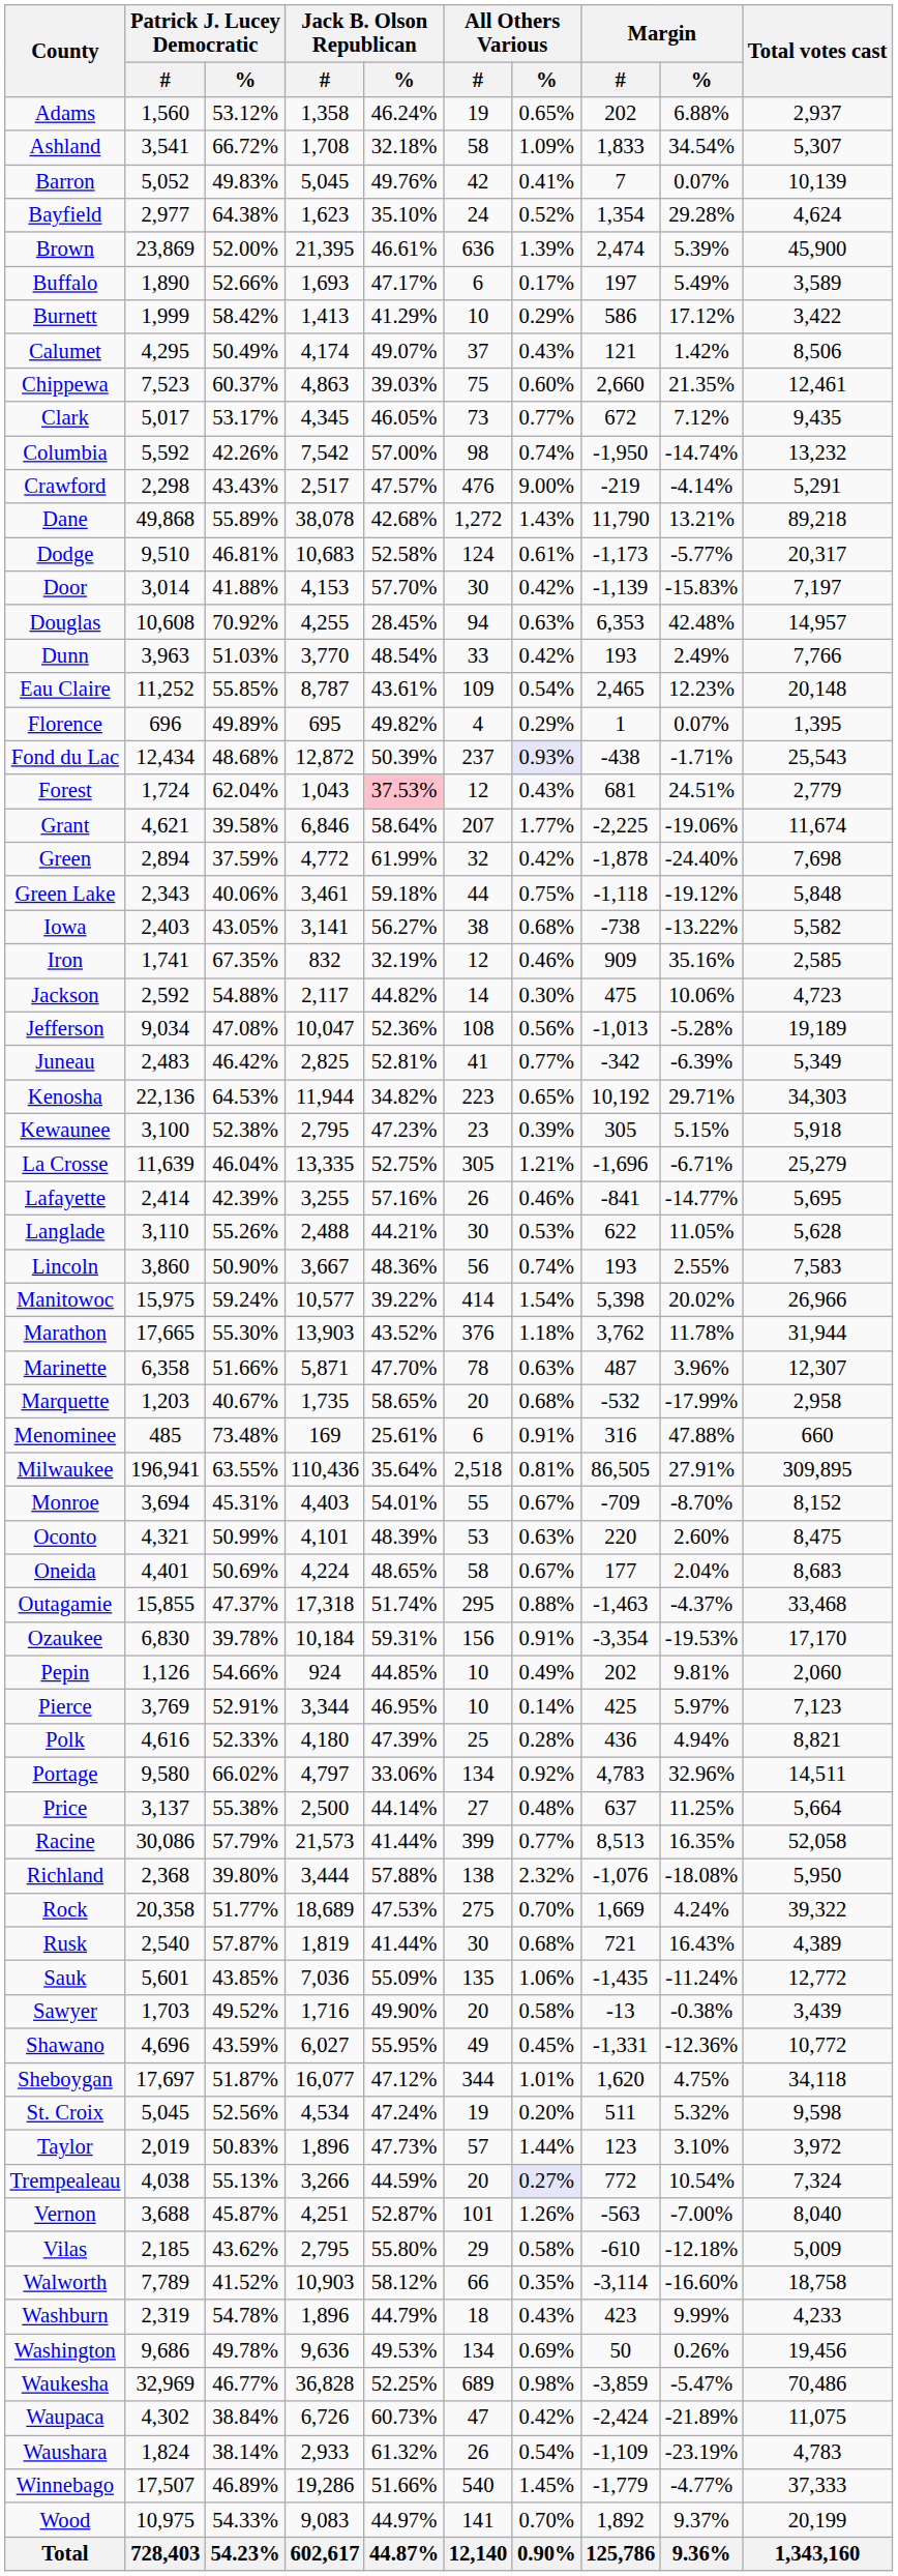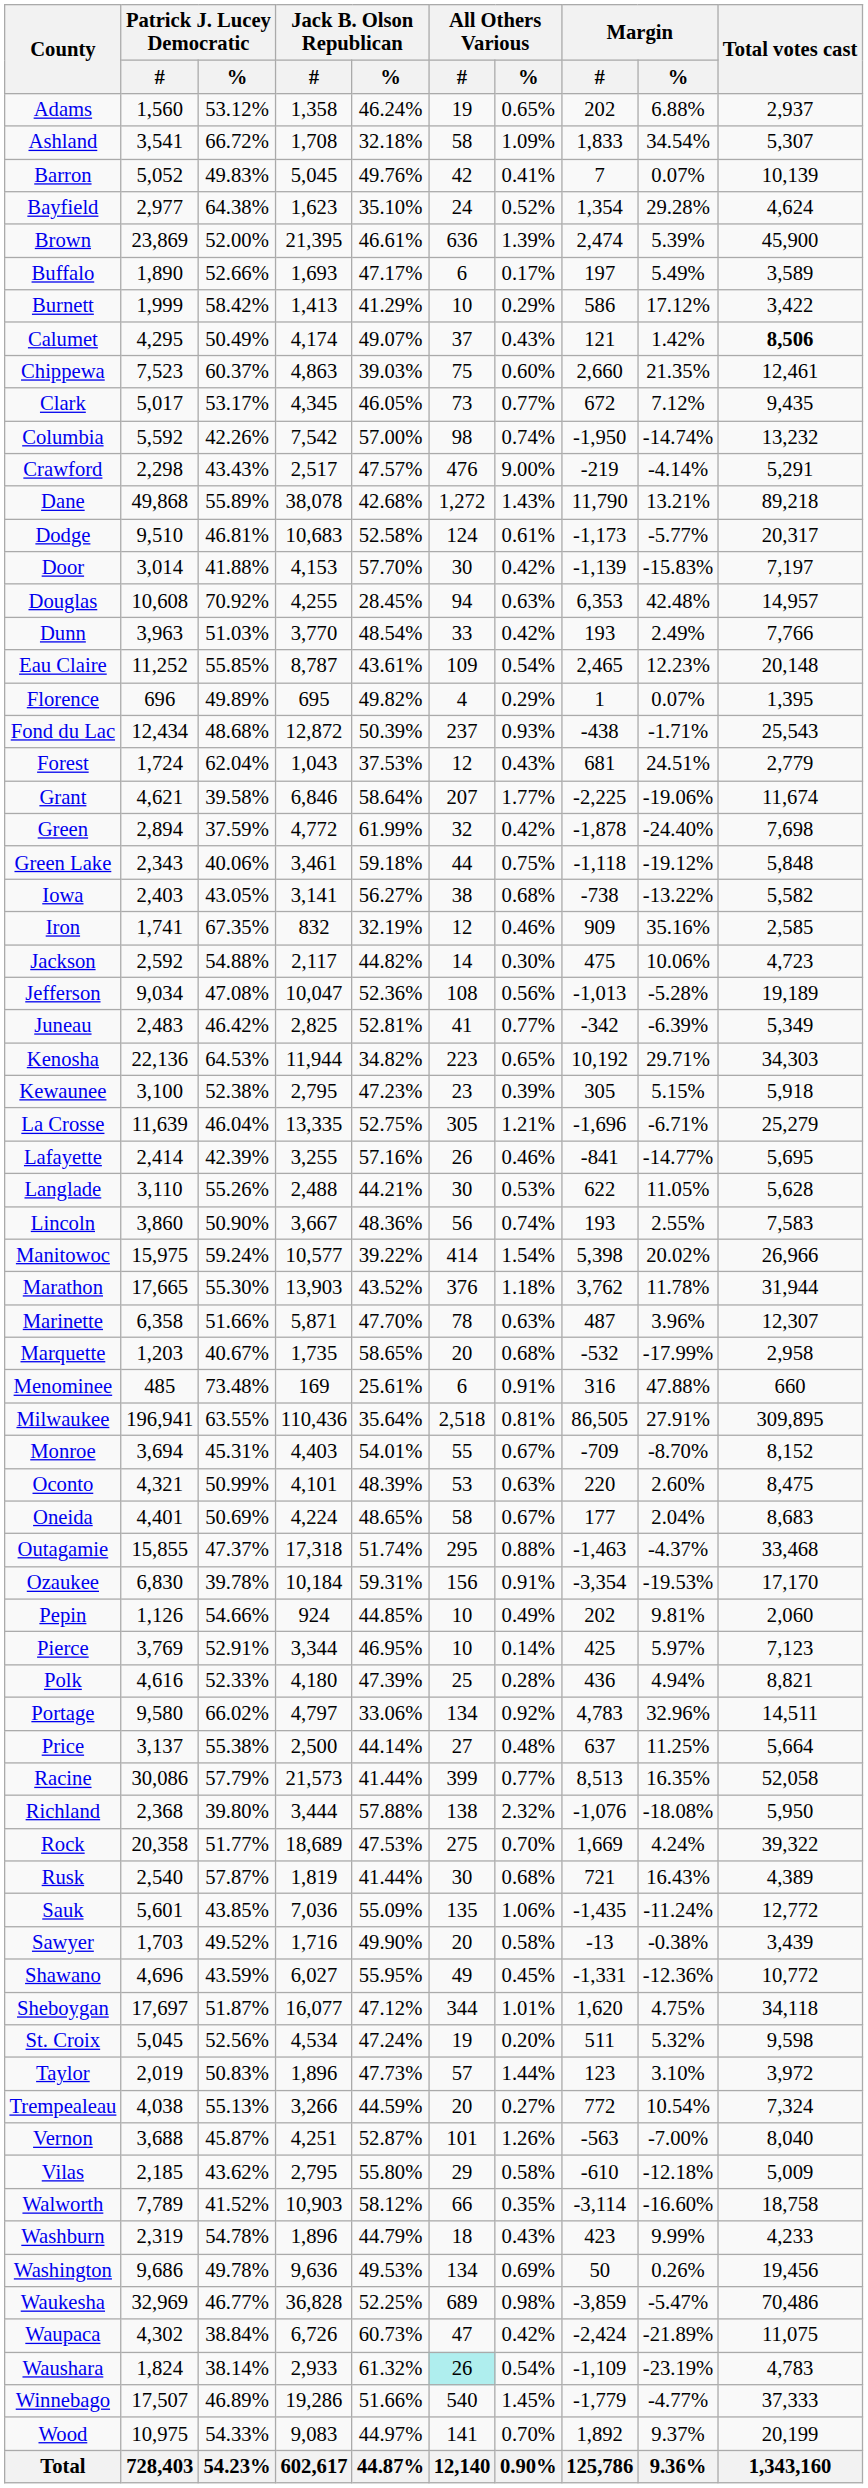Calumet | Total votes cast: normal -> bold
Fond du Lac | All Others Various / %: lavender background -> no background
Forest | Jack B. Olson Republican / %: pink background -> no background
Trempealeau | All Others Various / %: lavender background -> no background
Waushara | All Others Various / #: no background -> paleturquoise background
